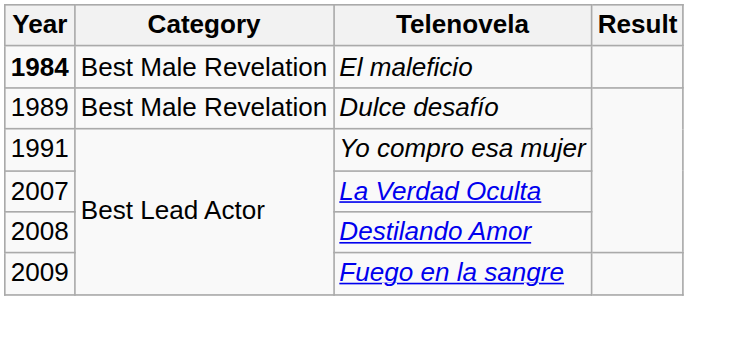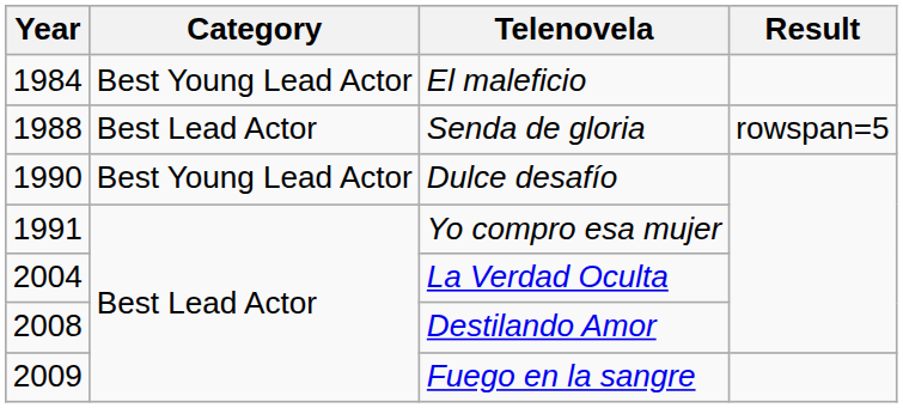El maleficio | Year: bold -> normal
El maleficio | Category: Best Male Revelation -> Best Young Lead Actor
+ row: 1988 | Best Lead Actor | Senda de gloria | rowspan=5
Dulce desafío | Year: 1989 -> 1990
Dulce desafío | Category: Best Male Revelation -> Best Young Lead Actor
La Verdad Oculta | Year: 2007 -> 2004
